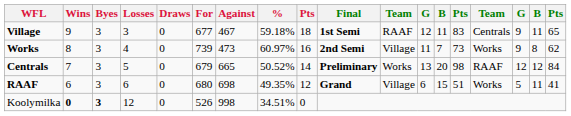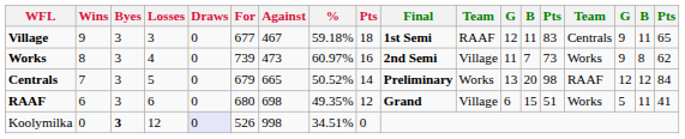Koolymilka | Wins: bold -> normal
Koolymilka | Draws: no background -> lavender background
